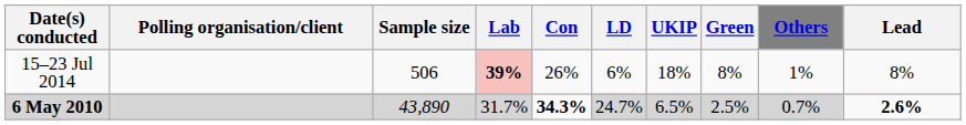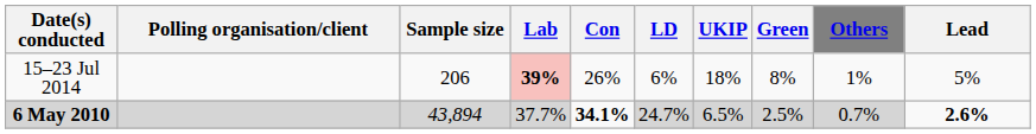15–23 Jul 2014 | Sample size: 506 -> 206
15–23 Jul 2014 | Lead: 8% -> 5%
6 May 2010 | Sample size: 43,890 -> 43,894
6 May 2010 | Lab: 31.7% -> 37.7%
6 May 2010 | Con: 34.3% -> 34.1%
